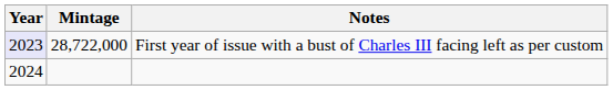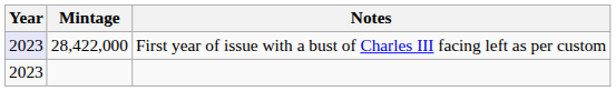row 2 | Mintage: 28,722,000 -> 28,422,000
row 3 | Year: 2024 -> 2023
